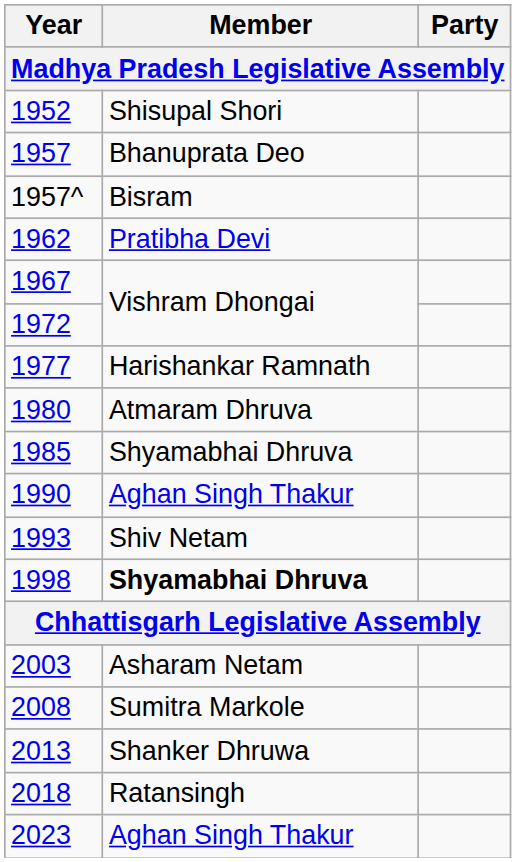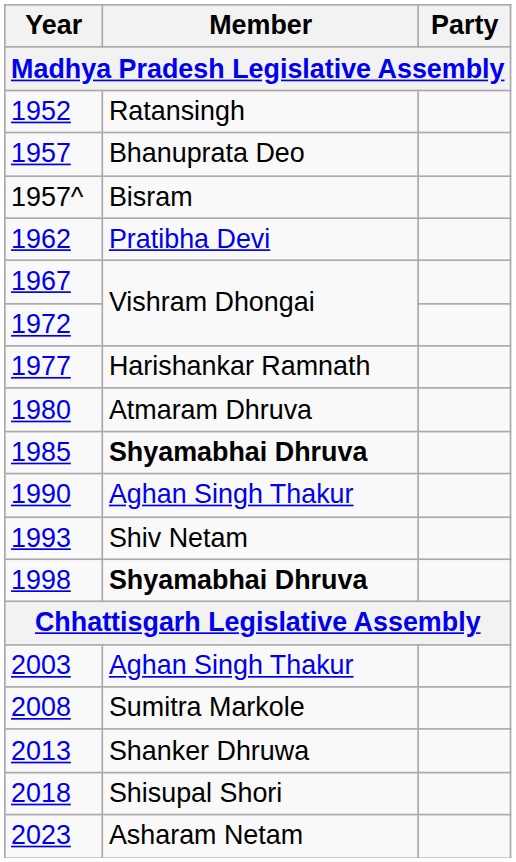1952 | Member: Shisupal Shori -> Ratansingh
1985 | Member: normal -> bold
2003 | Member: Asharam Netam -> Aghan Singh Thakur
2018 | Member: Ratansingh -> Shisupal Shori
2023 | Member: Aghan Singh Thakur -> Asharam Netam
